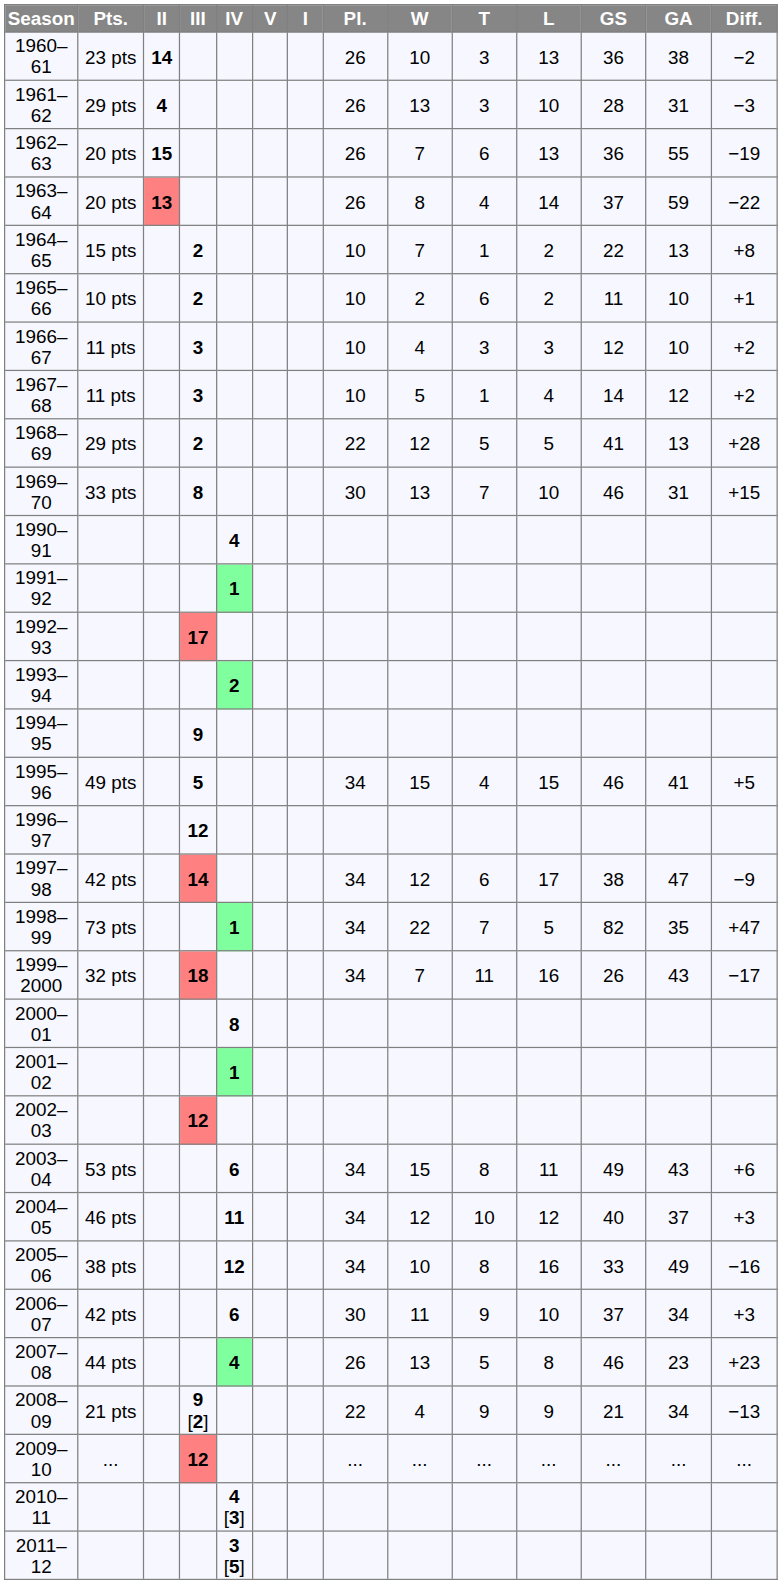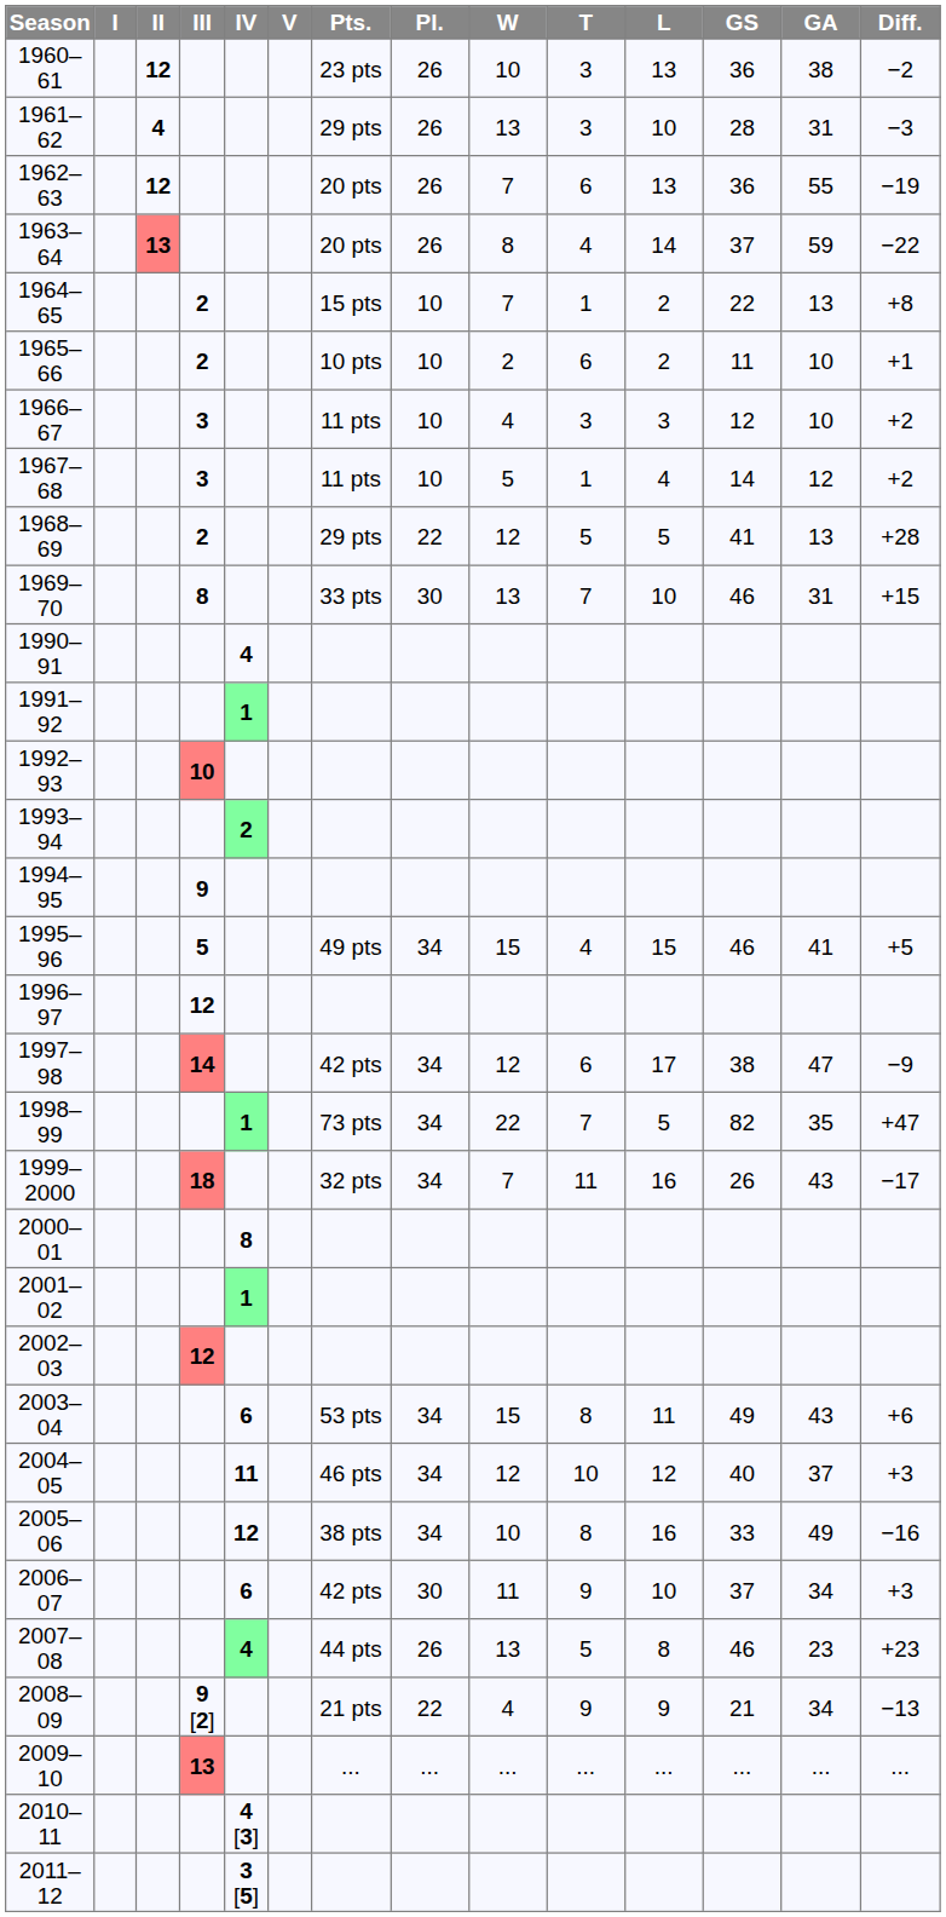columns swapped: I <-> Pts.
1960–61 | II: 14 -> 12
1962–63 | II: 15 -> 12
1992–93 | III: 17 -> 10
2009–10 | III: 12 -> 13
